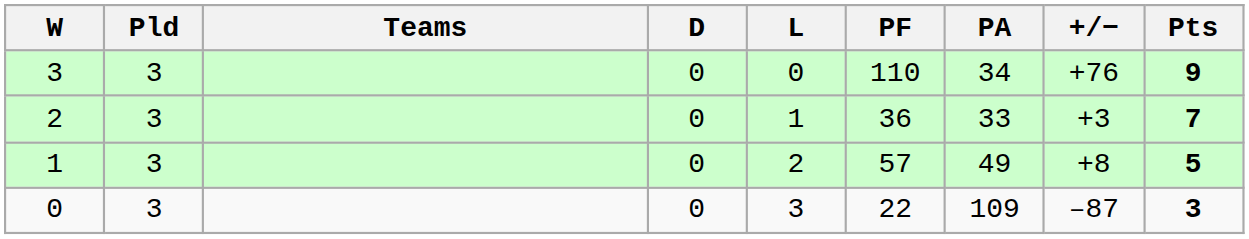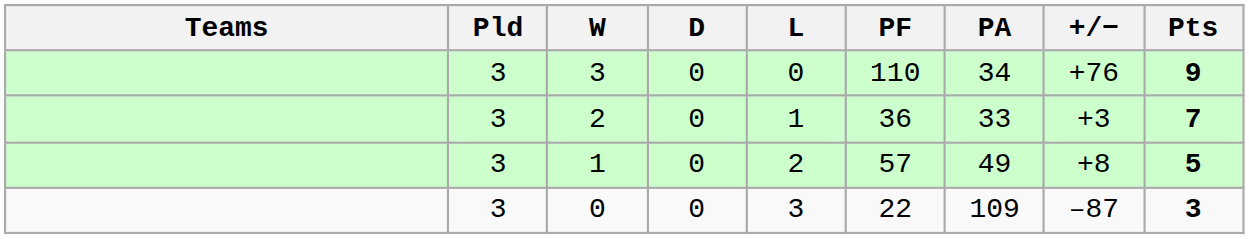columns swapped: Teams <-> W
